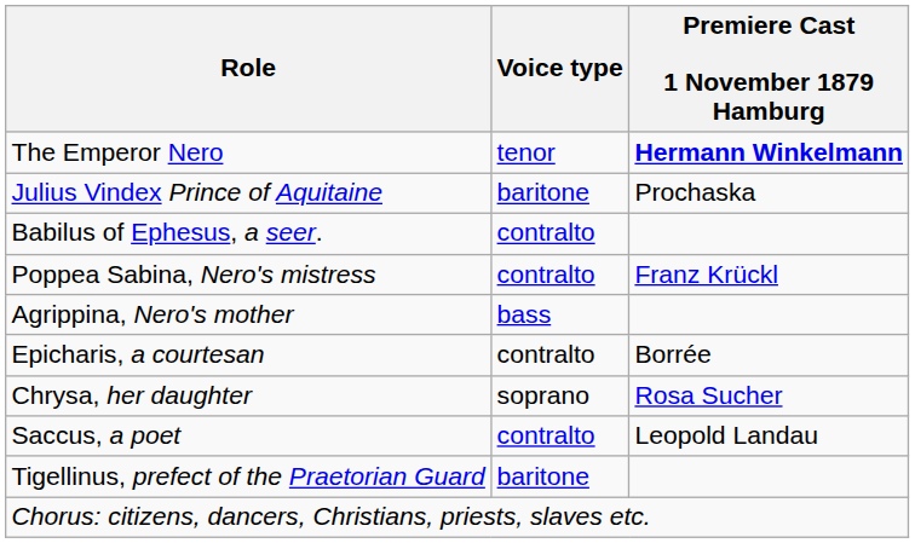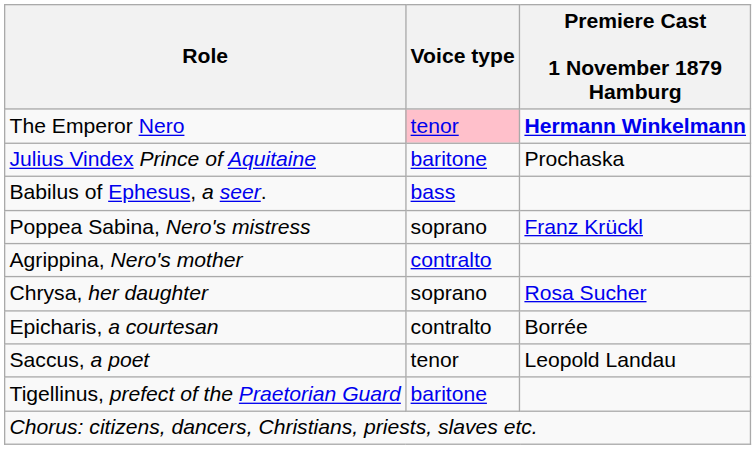The Emperor Nero | Voice type: no background -> pink background
Babilus of Ephesus, a seer. | Voice type: contralto -> bass
Poppea Sabina, Nero's mistress | Voice type: contralto -> soprano
Agrippina, Nero's mother | Voice type: bass -> contralto
rows swapped: Epicharis, a courtesan <-> Chrysa, her daughter
Saccus, a poet | Voice type: contralto -> tenor
